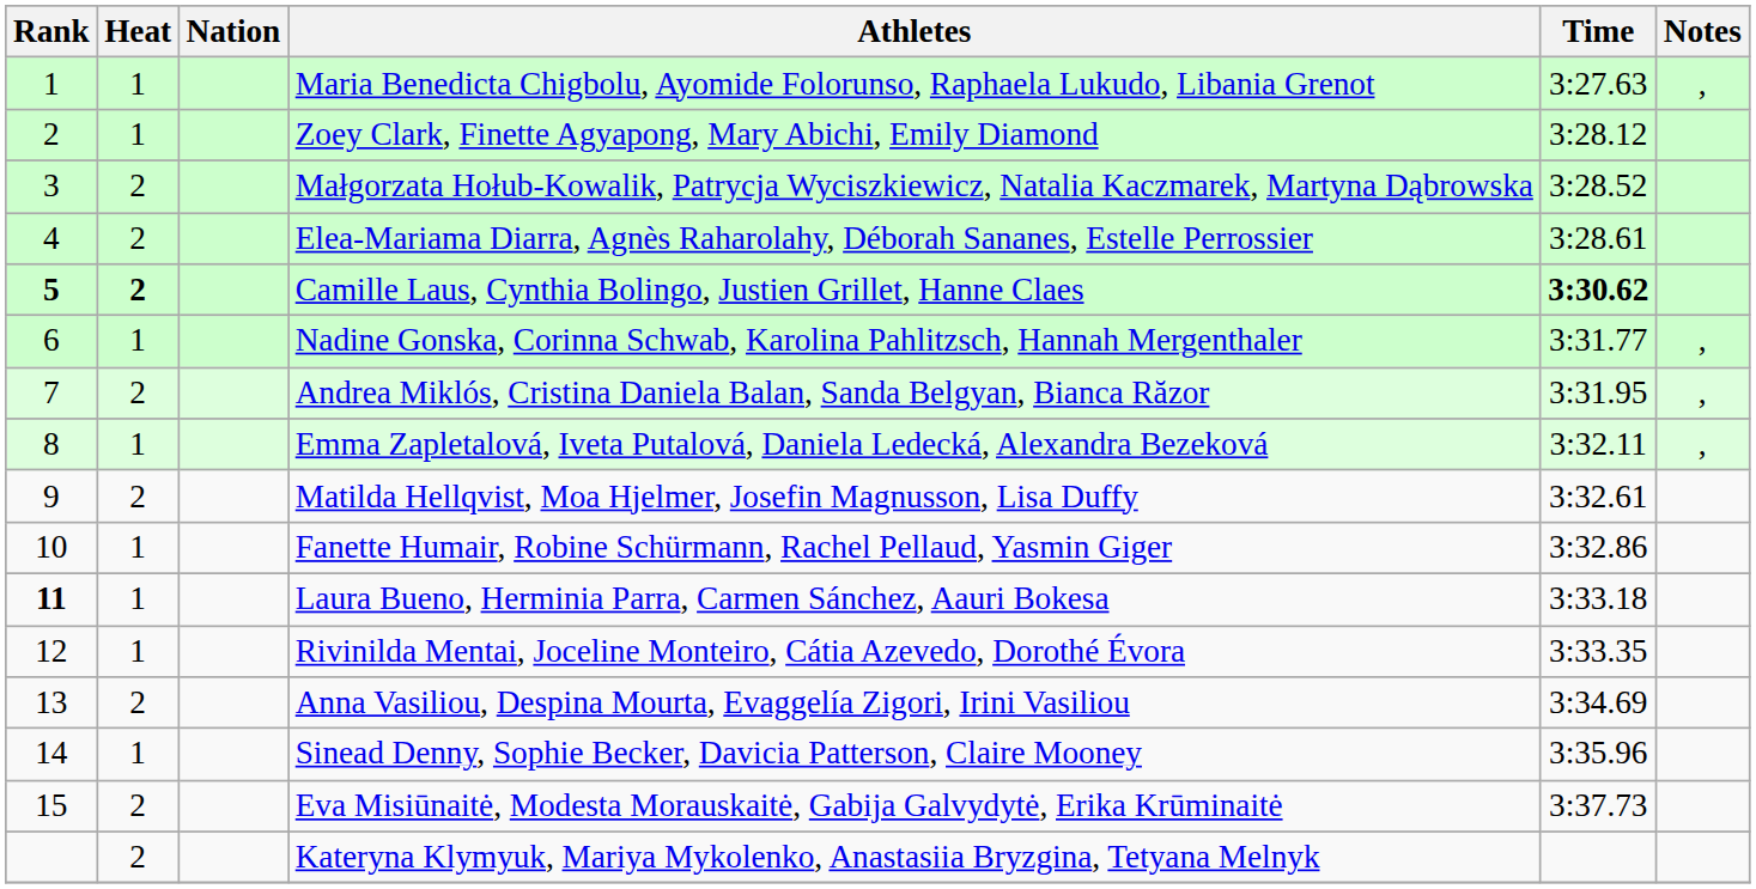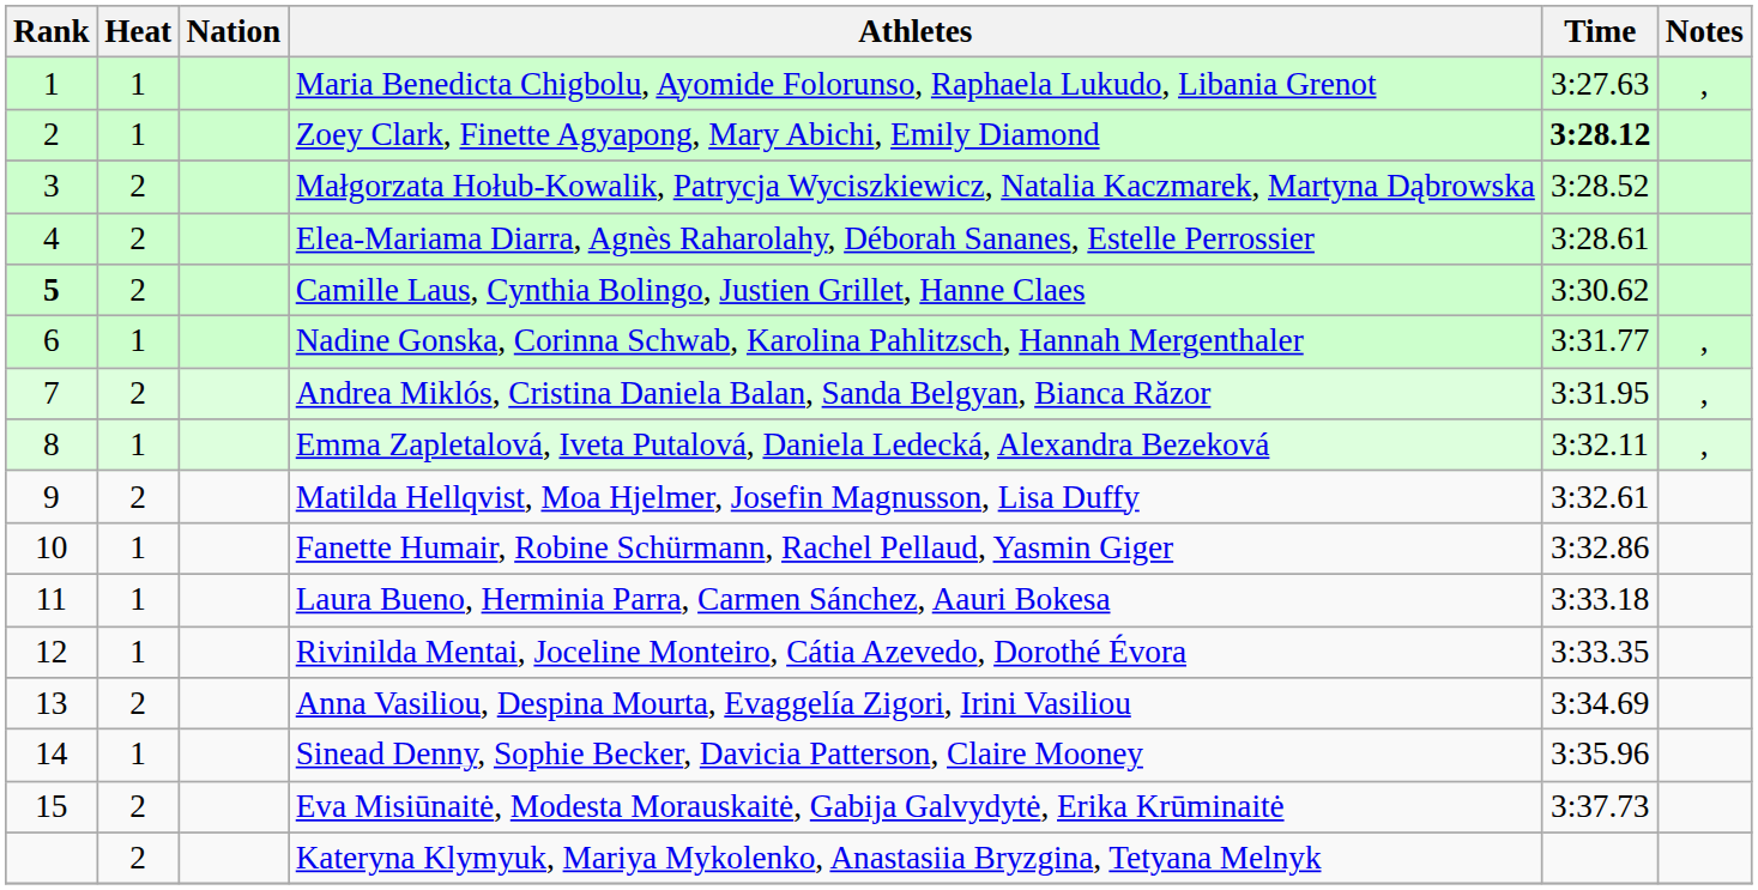Zoey Clark, Finette Agyapong, Mary Abichi, Emily Diamond | Time: normal -> bold
Camille Laus, Cynthia Bolingo, Justien Grillet, Hanne Claes | Heat: bold -> normal
Camille Laus, Cynthia Bolingo, Justien Grillet, Hanne Claes | Time: bold -> normal
Laura Bueno, Herminia Parra, Carmen Sánchez, Aauri Bokesa | Rank: bold -> normal
